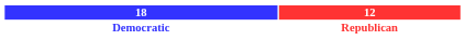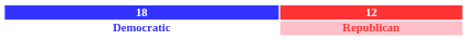Democratic | column 2: no background -> pink background
